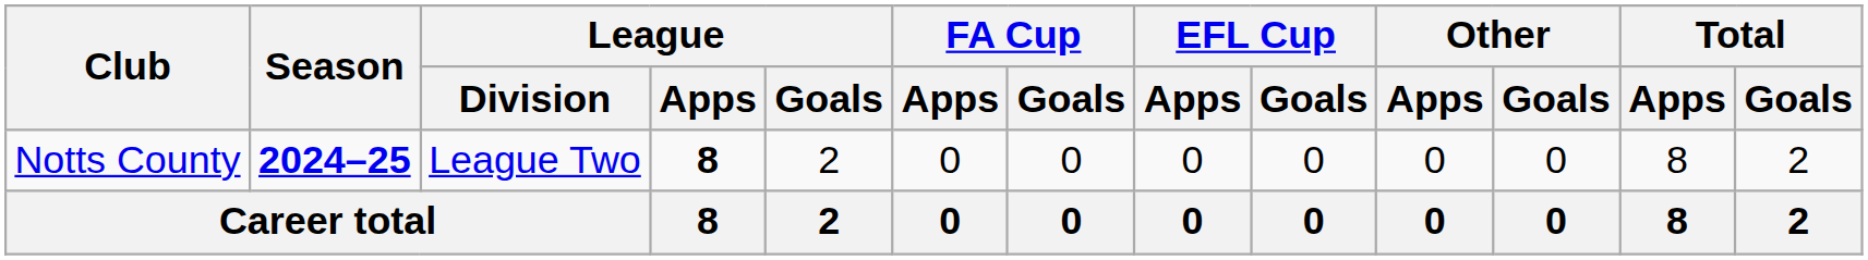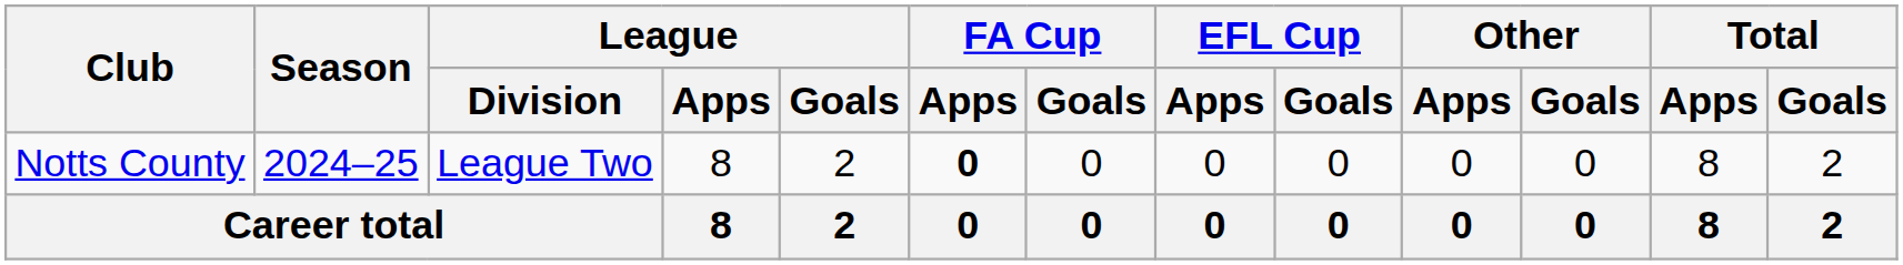Notts County | Season: bold -> normal
Notts County | League / Apps: bold -> normal
Notts County | FA Cup / Apps: normal -> bold
